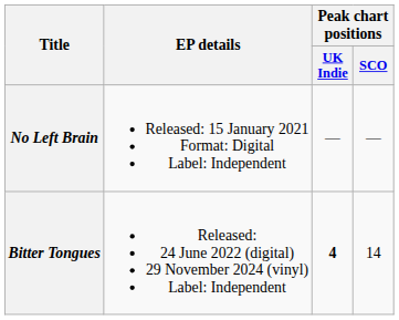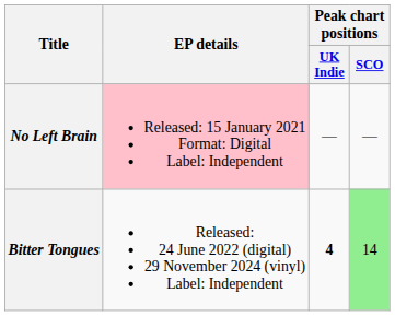No Left Brain | EP details: no background -> pink background
Bitter Tongues | Peak chart positions / SCO: no background -> lightgreen background
